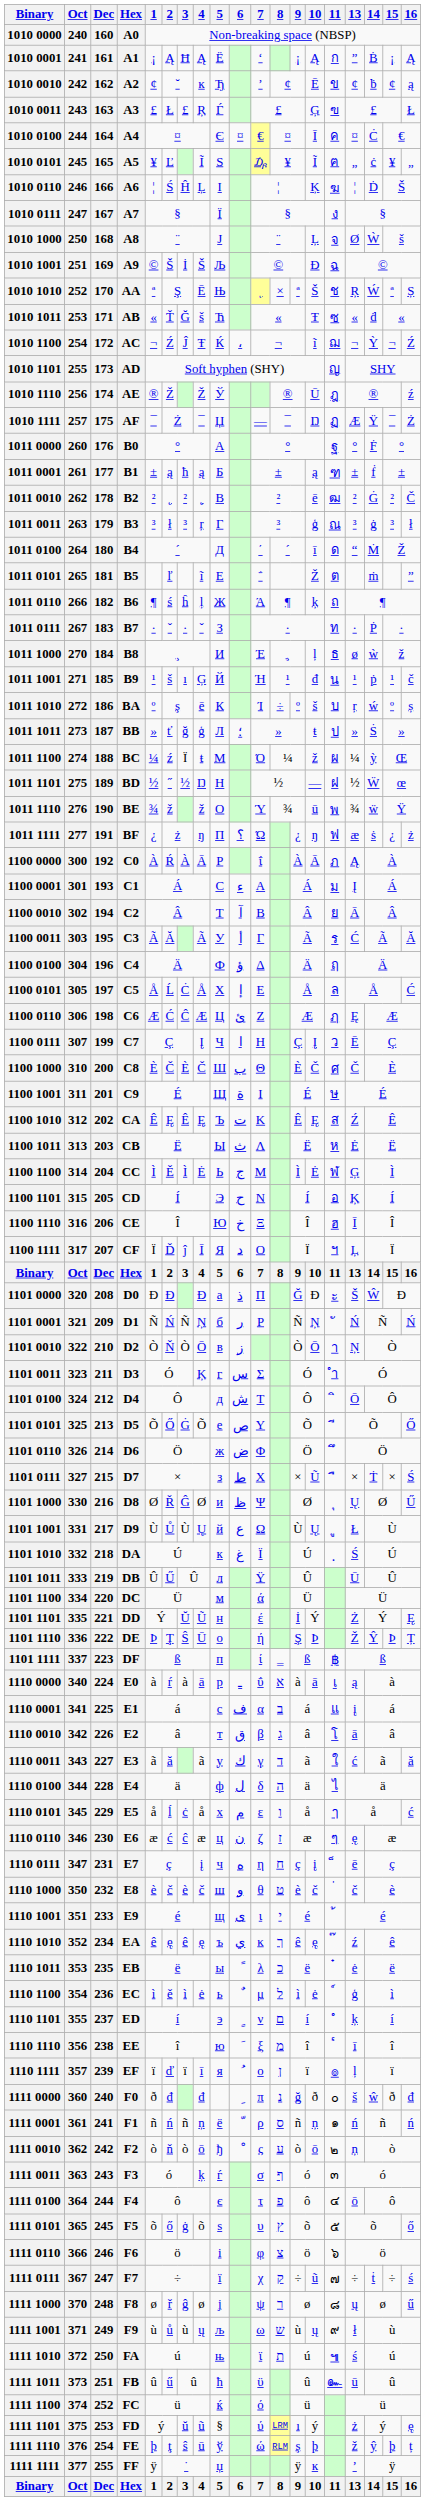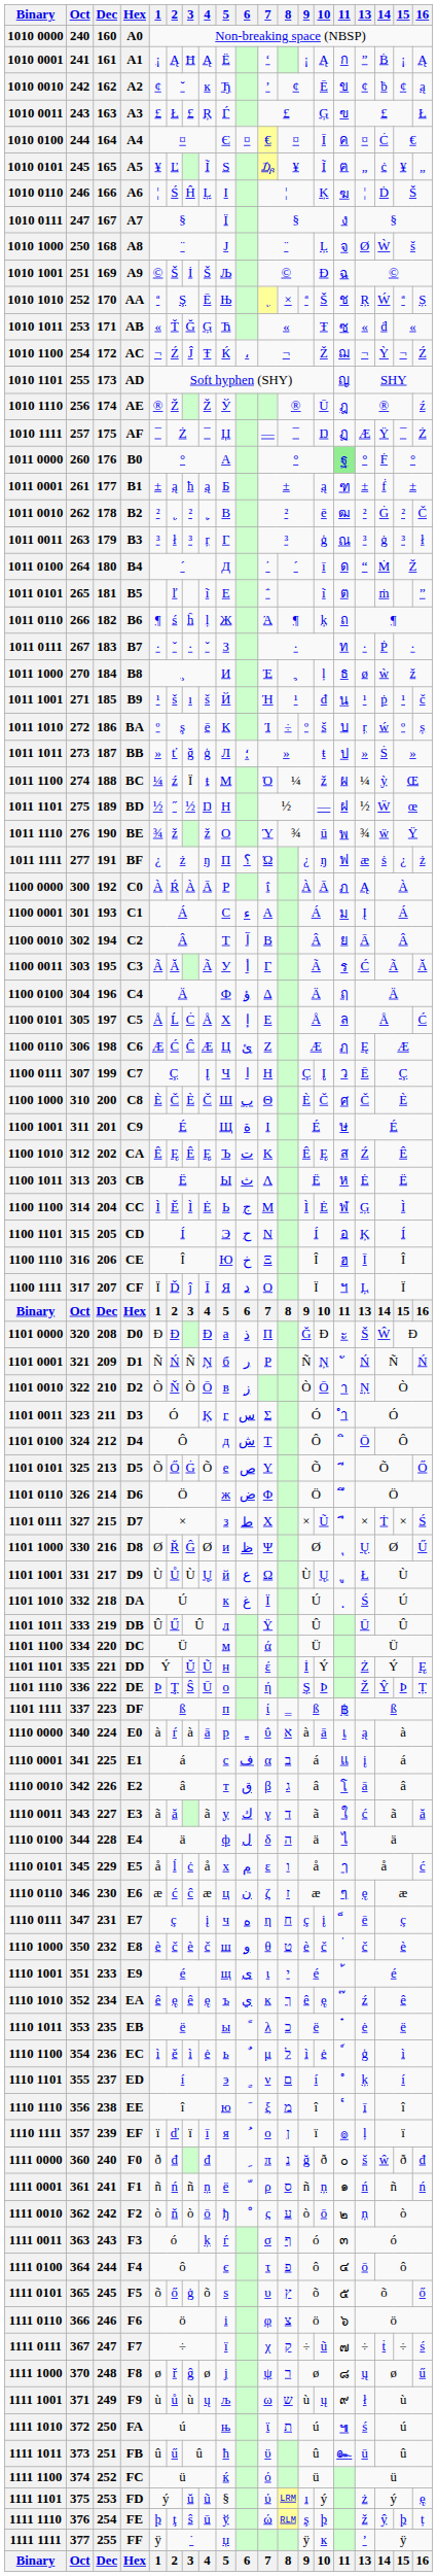1010 1011 | 4: š -> Ģ
1010 1100 | 10: ĩ -> Ž
1011 0000 | 11: no background -> lightgreen background
1011 0101 | 10: Ž -> ĩ
1011 1001 | 4: Ģ -> š
